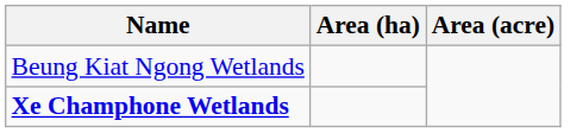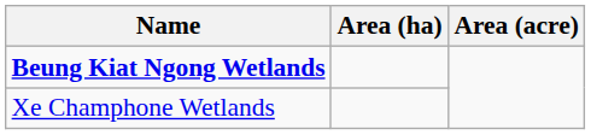Beung Kiat Ngong Wetlands | Name: normal -> bold
Xe Champhone Wetlands | Name: bold -> normal
